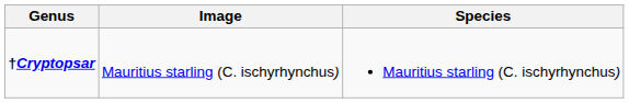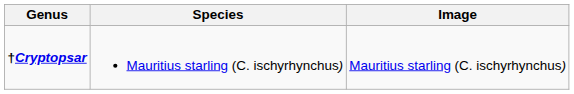columns swapped: Species <-> Image
